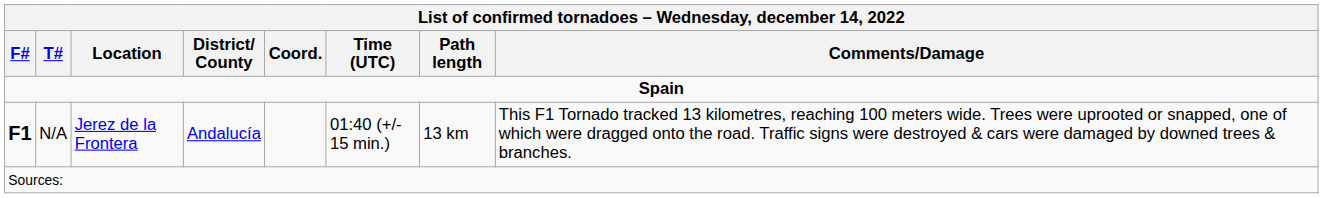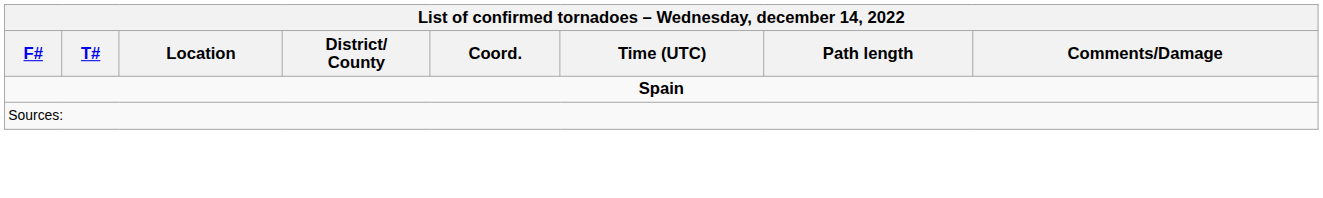- row: F1 | N/A | Jerez de la Frontera | Andalucía | 01:40 (+/- 15 min.) | 13 km | This F1 Tornado tracked 13 kilometres, reaching 100 meters wide. Trees were uprooted or snapped, one of which were dragged onto the road. Traffic signs were destroyed & cars were damaged by downed trees & branches.
